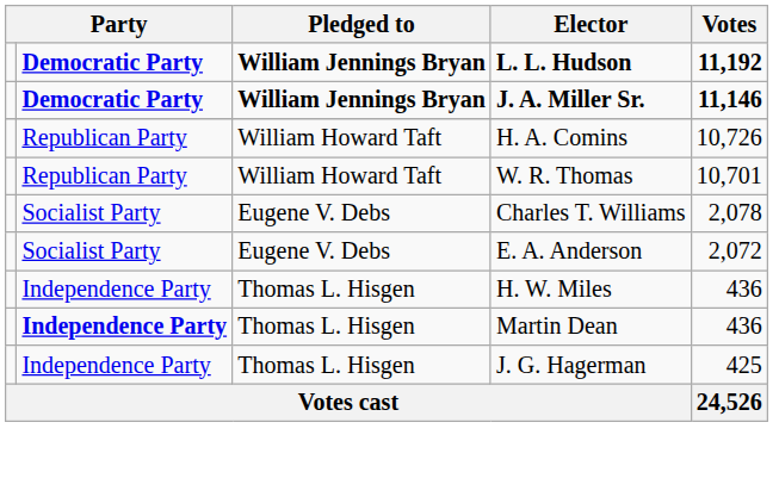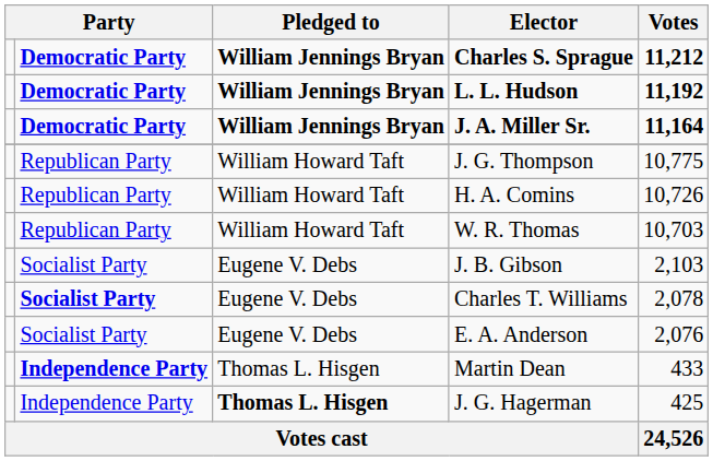+ row: Democratic Party | William Jennings Bryan | Charles S. Sprague | 11,212
J. A. Miller Sr. | Votes: 11,146 -> 11,164
+ row: Republican Party | William Howard Taft | J. G. Thompson | 10,775
W. R. Thomas | Votes: 10,701 -> 10,703
+ row: Socialist Party | Eugene V. Debs | J. B. Gibson | 2,103
Charles T. Williams | column 2: normal -> bold
E. A. Anderson | Votes: 2,072 -> 2,076
- row: Independence Party | Thomas L. Hisgen | H. W. Miles | 436
Martin Dean | Votes: 436 -> 433
J. G. Hagerman | Pledged to: normal -> bold
